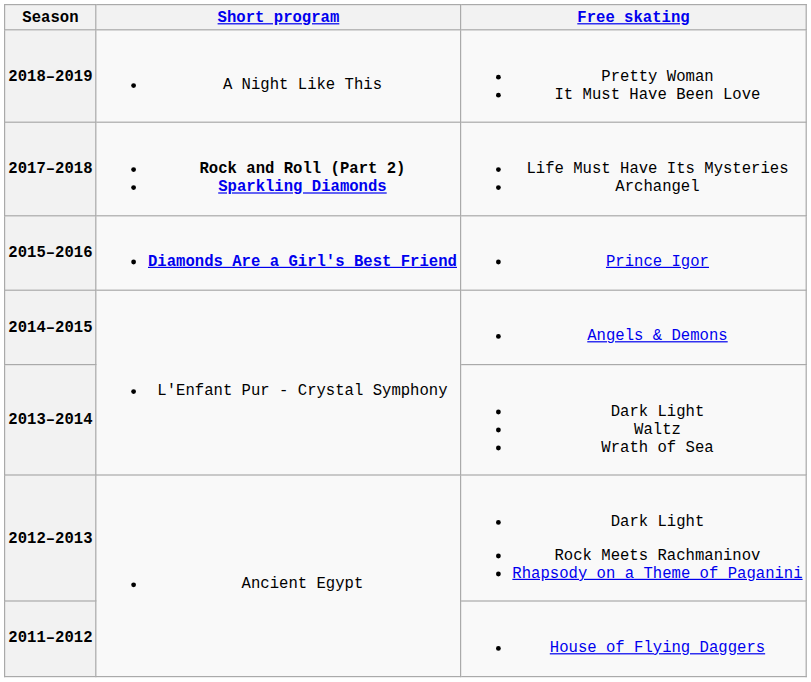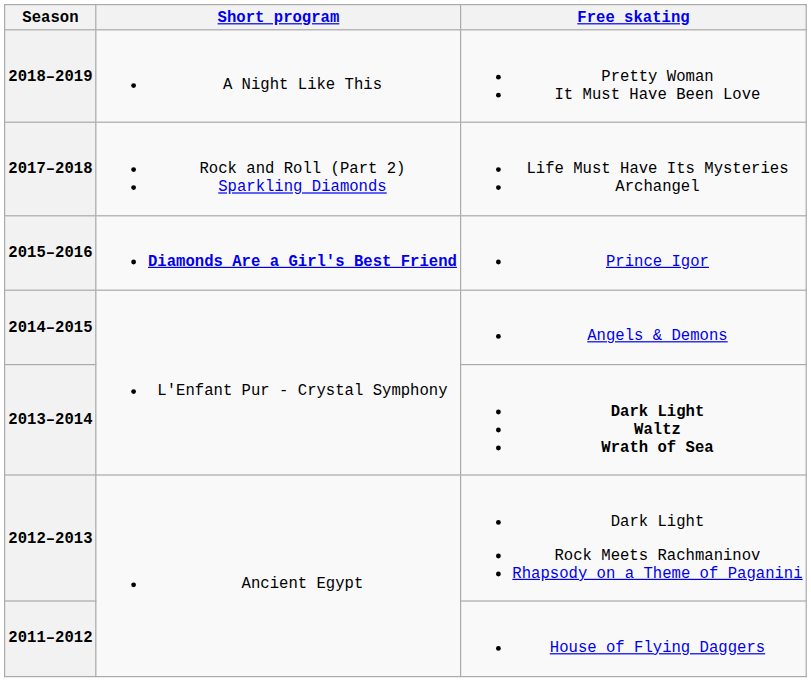2017–2018 | Short program: bold -> normal
2013–2014 | Free skating: normal -> bold
